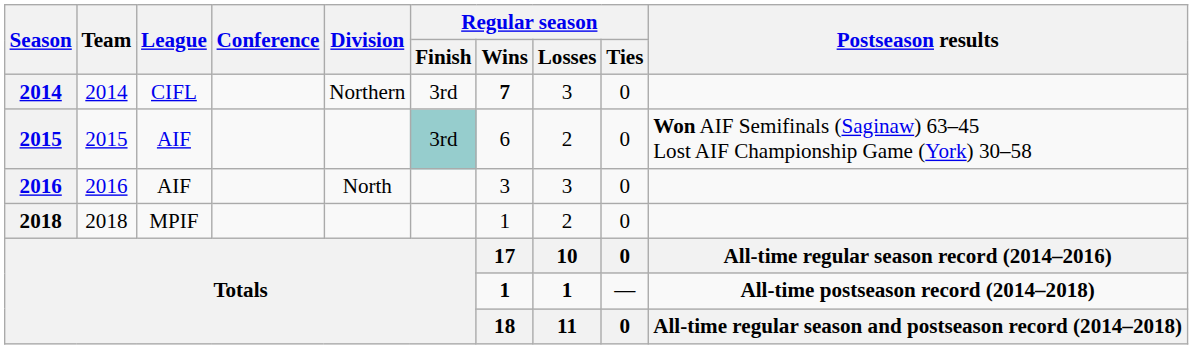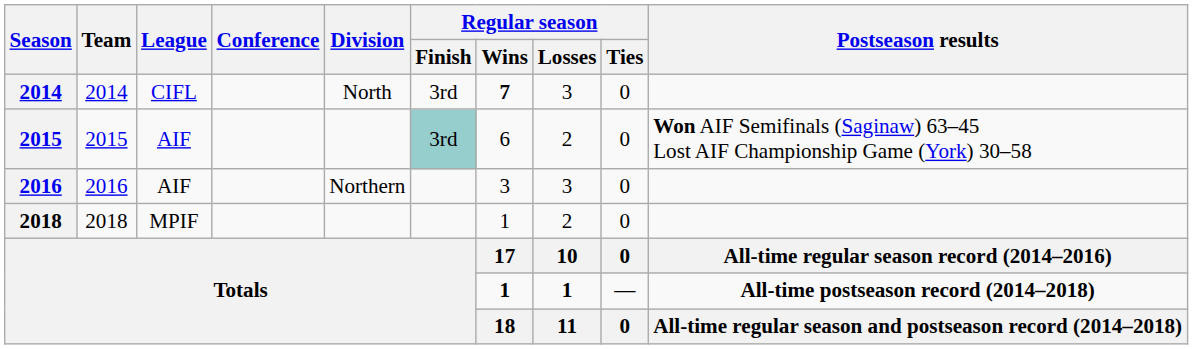row 3 | Division: Northern -> North
row 5 | Division: North -> Northern
